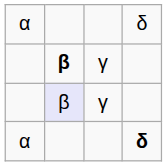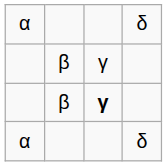row 2 | column 2: bold -> normal
row 3 | column 2: lavender background -> no background
row 3 | column 3: normal -> bold
row 4 | column 4: bold -> normal
